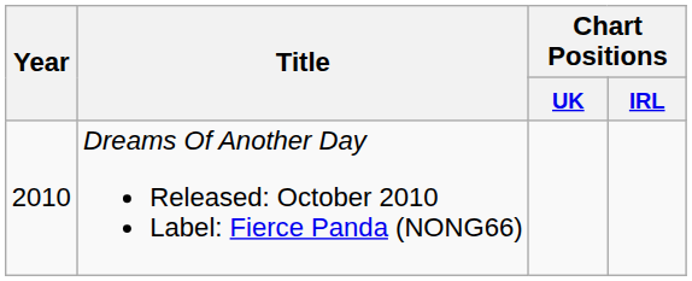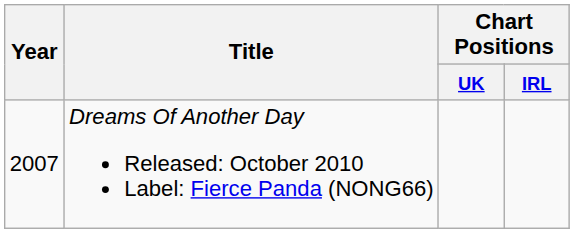row 3 | Year: 2010 -> 2007
